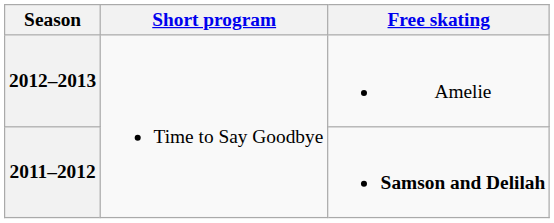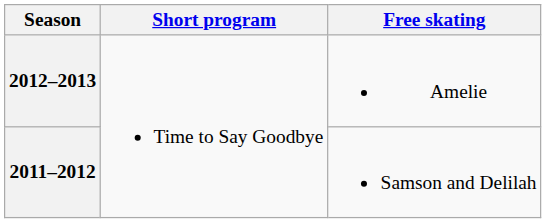2011–2012 | Free skating: bold -> normal
